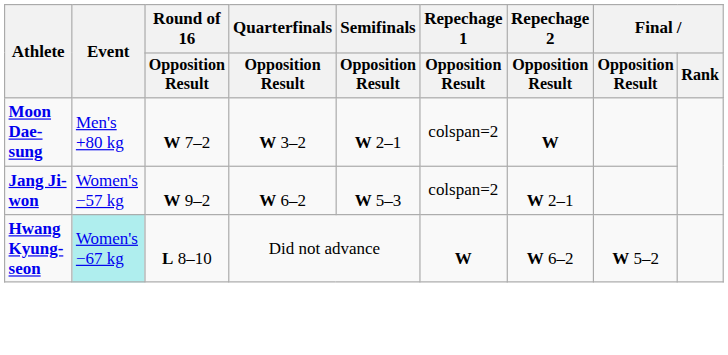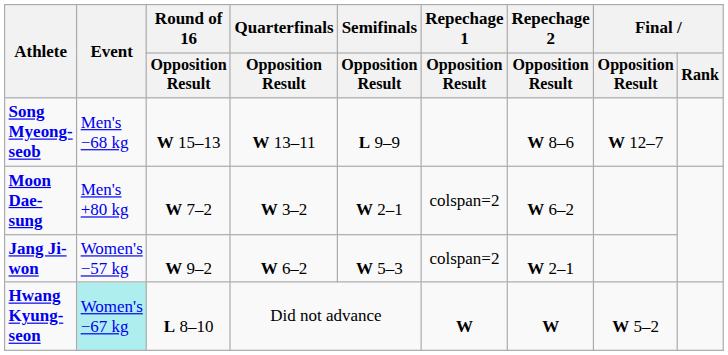+ row: Song Myeong-seob | Men's −68 kg | W 15–13 | W 13–11 | L 9–9 | W 8–6 | W 12–7
Moon Dae-sung | Repechage 2 / Opposition Result: W -> W 6–2
Hwang Kyung-seon | Repechage 2 / Opposition Result: W 6–2 -> W
